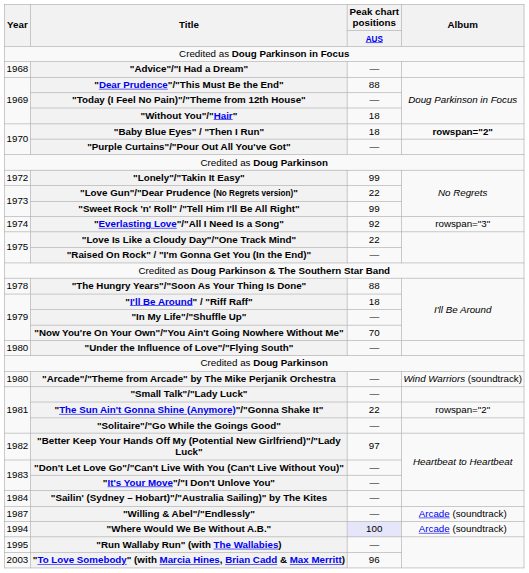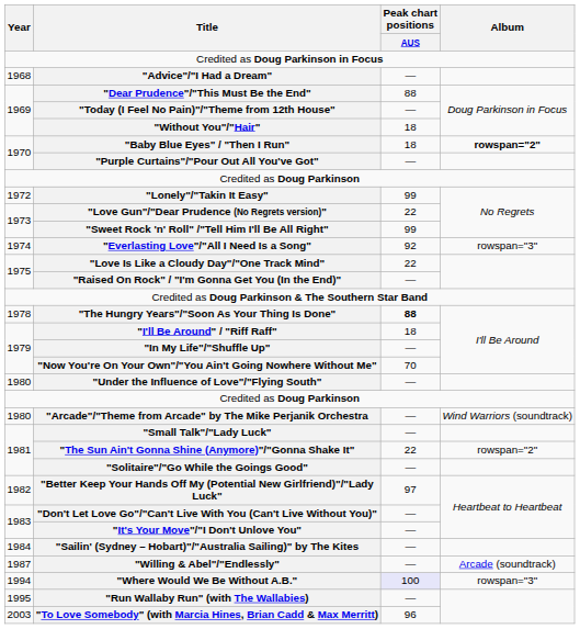"The Hungry Years"/"Soon As Your Thing Is Done" | Peak chart positions / AUS: normal -> bold
"Where Would We Be Without A.B." | Album: Arcade (soundtrack) -> rowspan="3"
